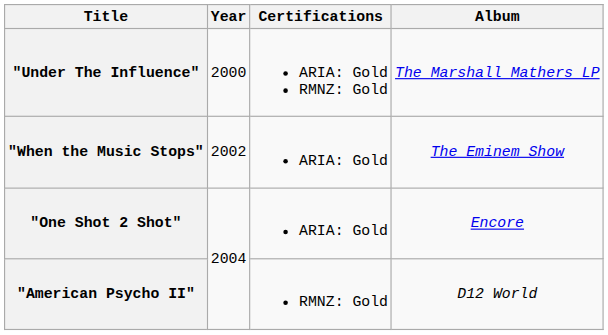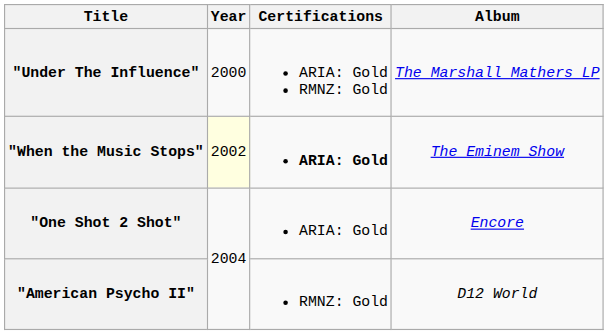"When the Music Stops" | Year: no background -> lightyellow background
"When the Music Stops" | Certifications: normal -> bold
